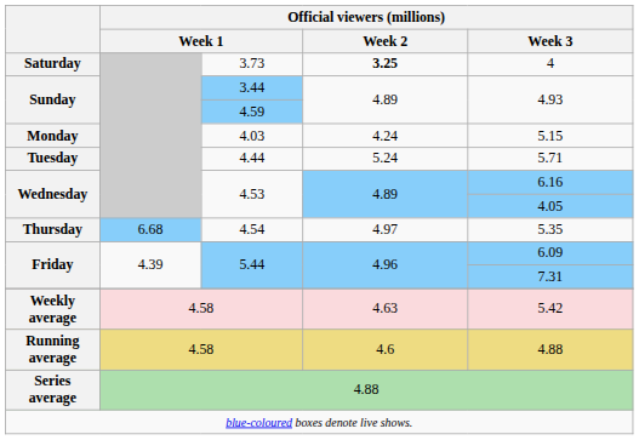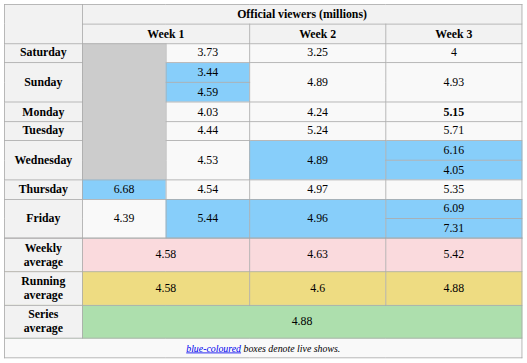Saturday | Official viewers (millions) / Week 2: bold -> normal
Monday | Official viewers (millions) / Week 3: normal -> bold
